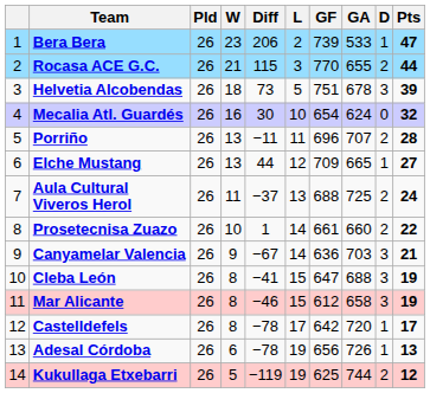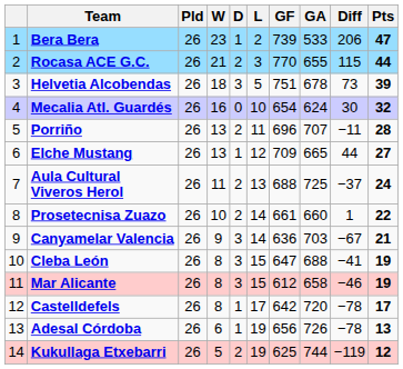columns swapped: D <-> Diff
